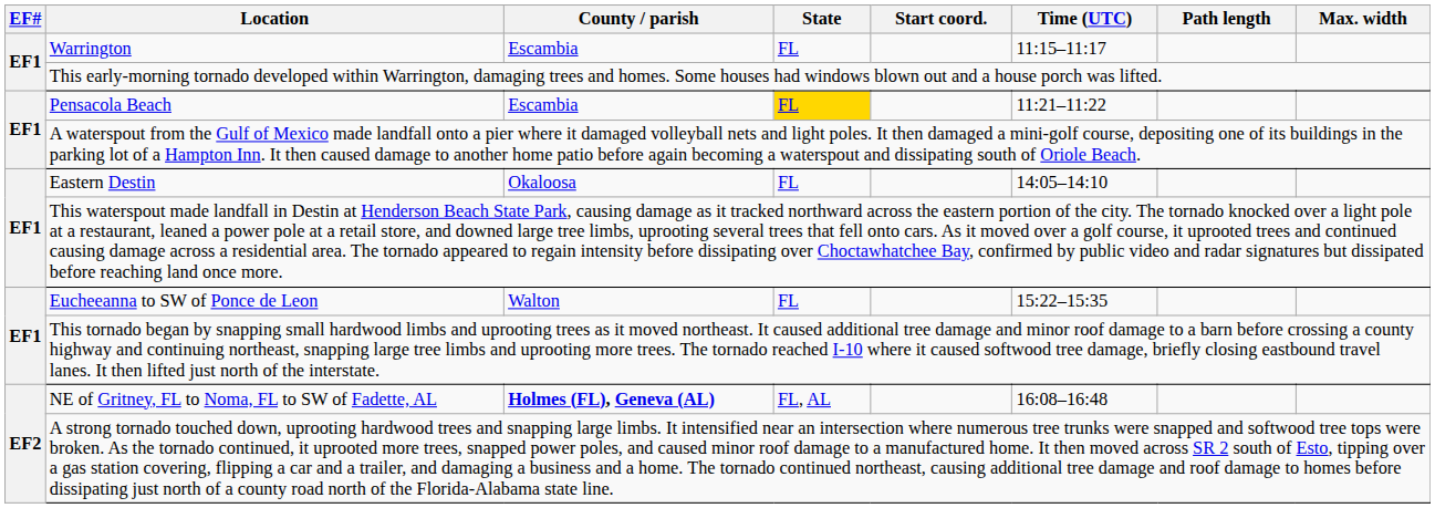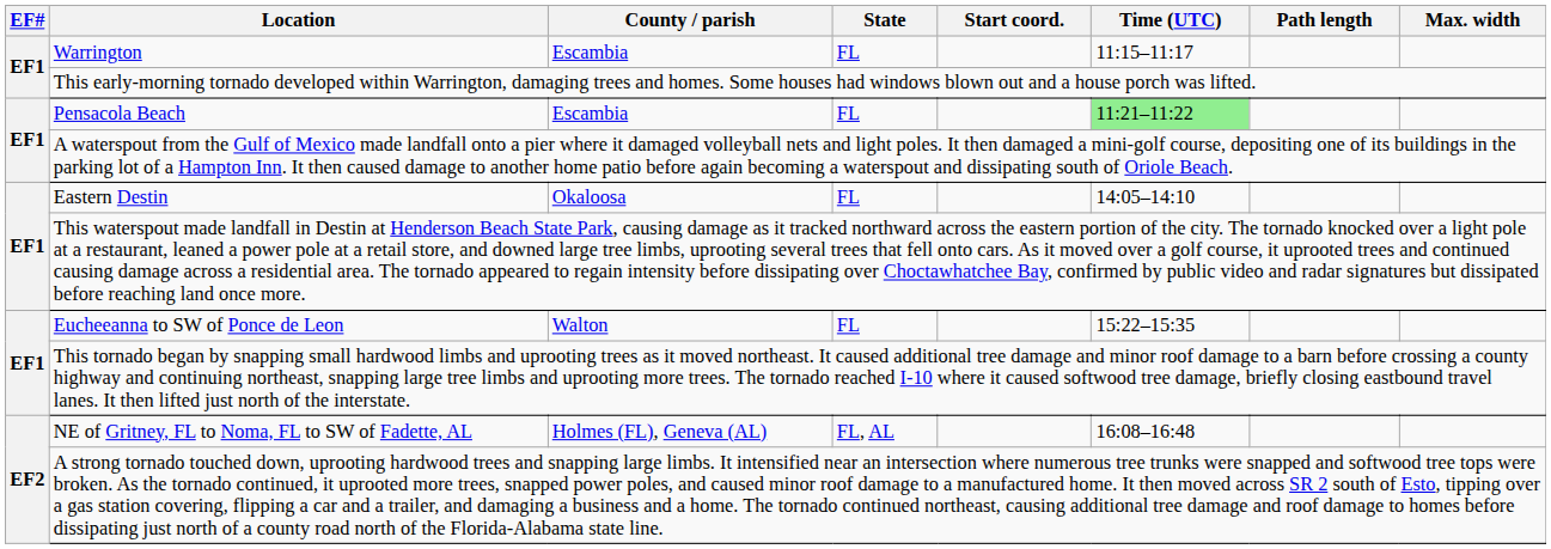Pensacola Beach | State: gold background -> no background
Pensacola Beach | Time (UTC): no background -> lightgreen background
NE of Gritney, FL to Noma, FL to SW of Fadette, AL | County / parish: bold -> normal
